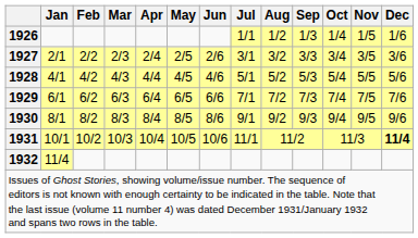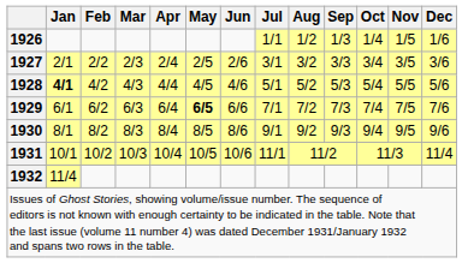1928 | Jan: normal -> bold
1929 | May: normal -> bold
1931 | Dec: bold -> normal
